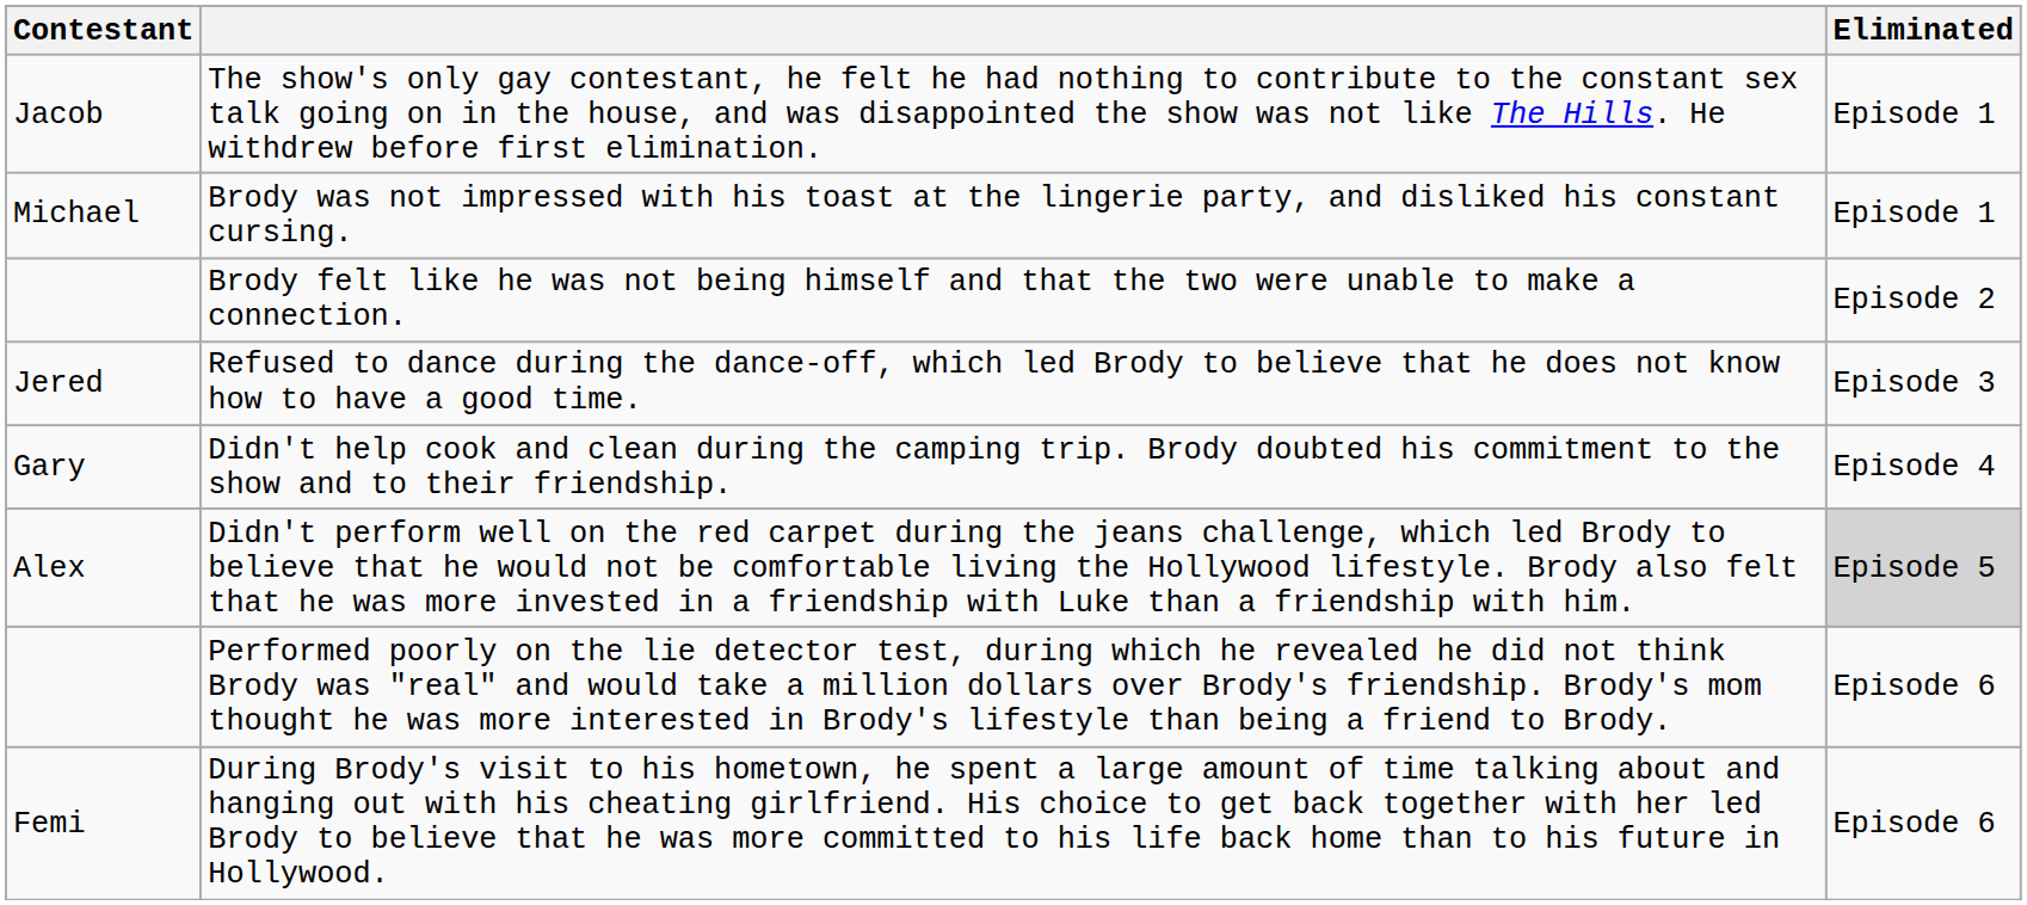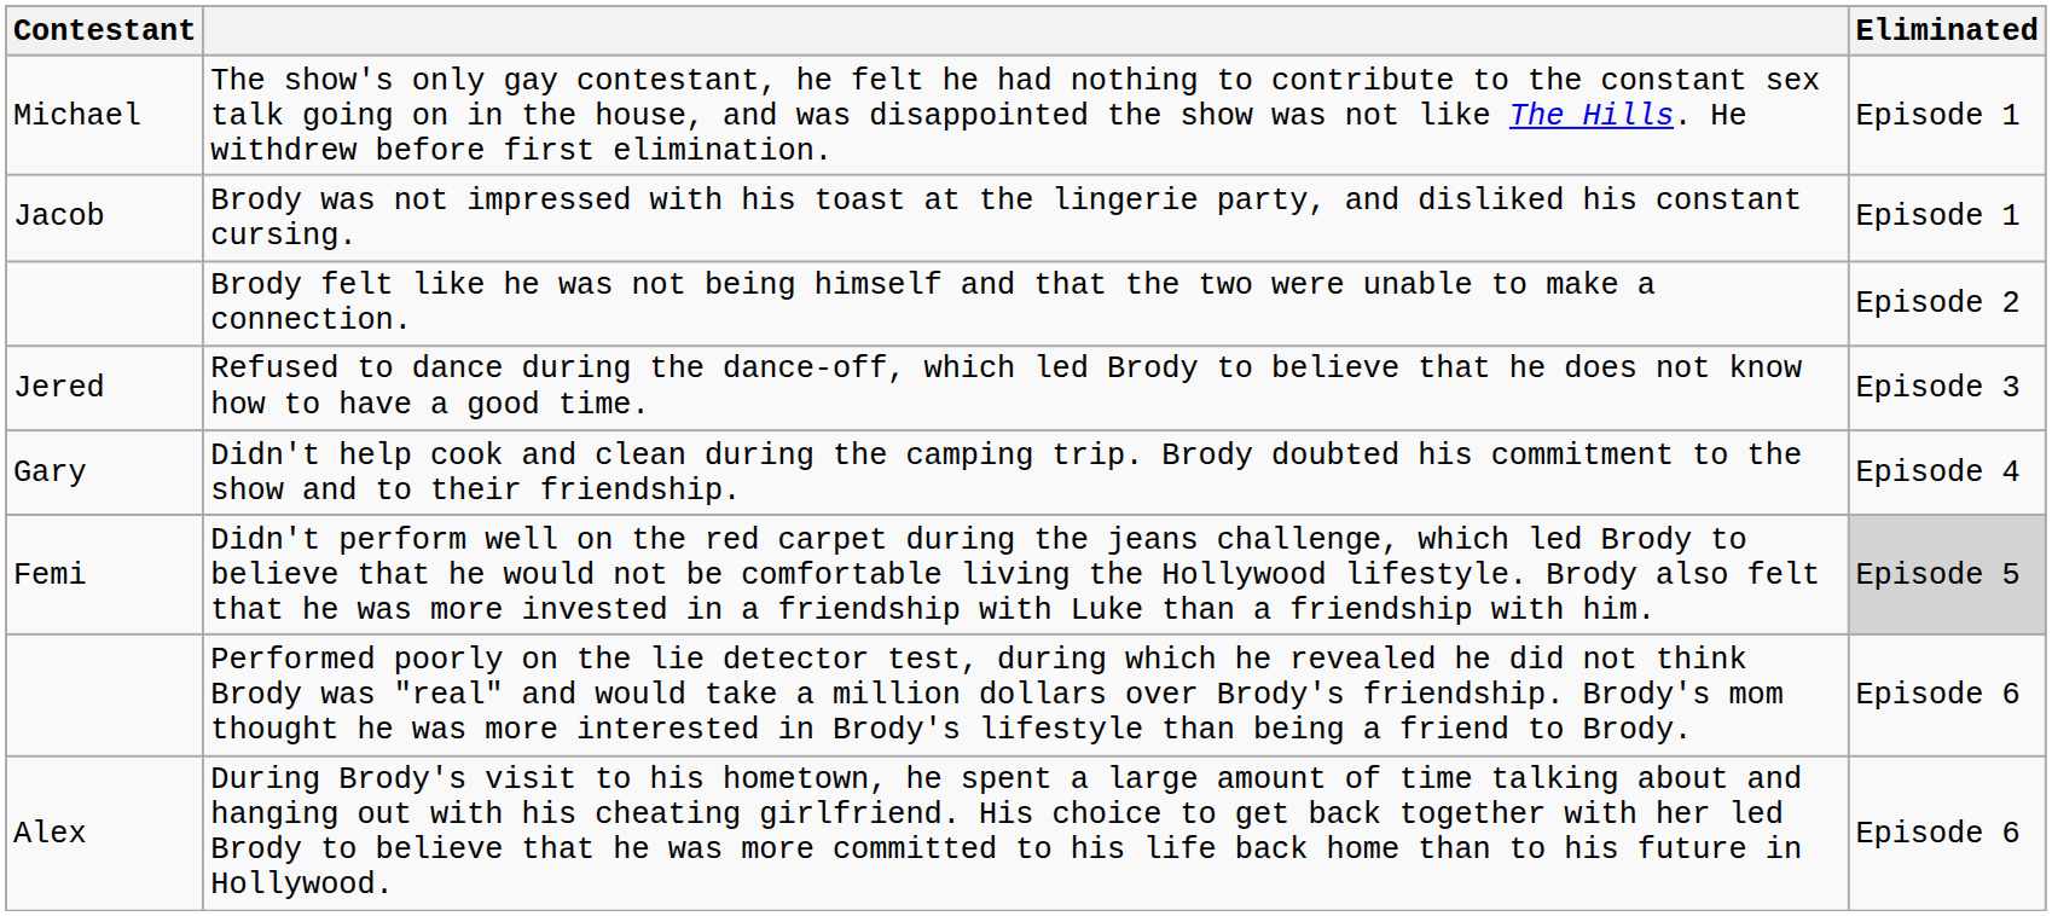row 2 | Contestant: Jacob -> Michael
row 3 | Contestant: Michael -> Jacob
row 7 | Contestant: Alex -> Femi
row 9 | Contestant: Femi -> Alex
